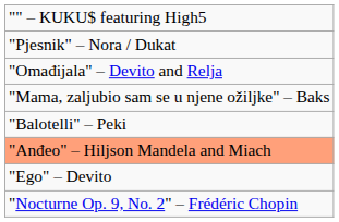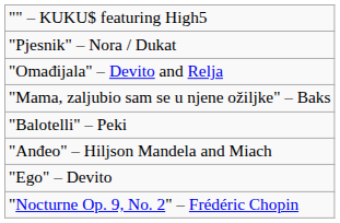row 6 | column 1: lightsalmon background -> no background
